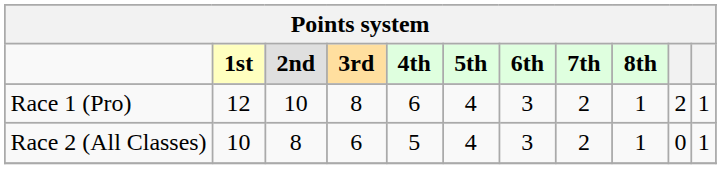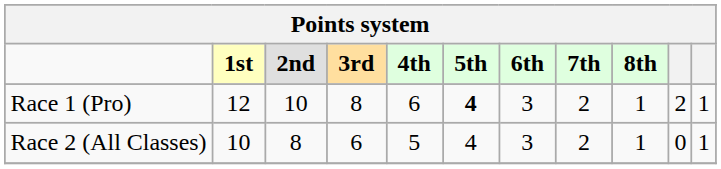Race 1 (Pro) | 5th: normal -> bold
